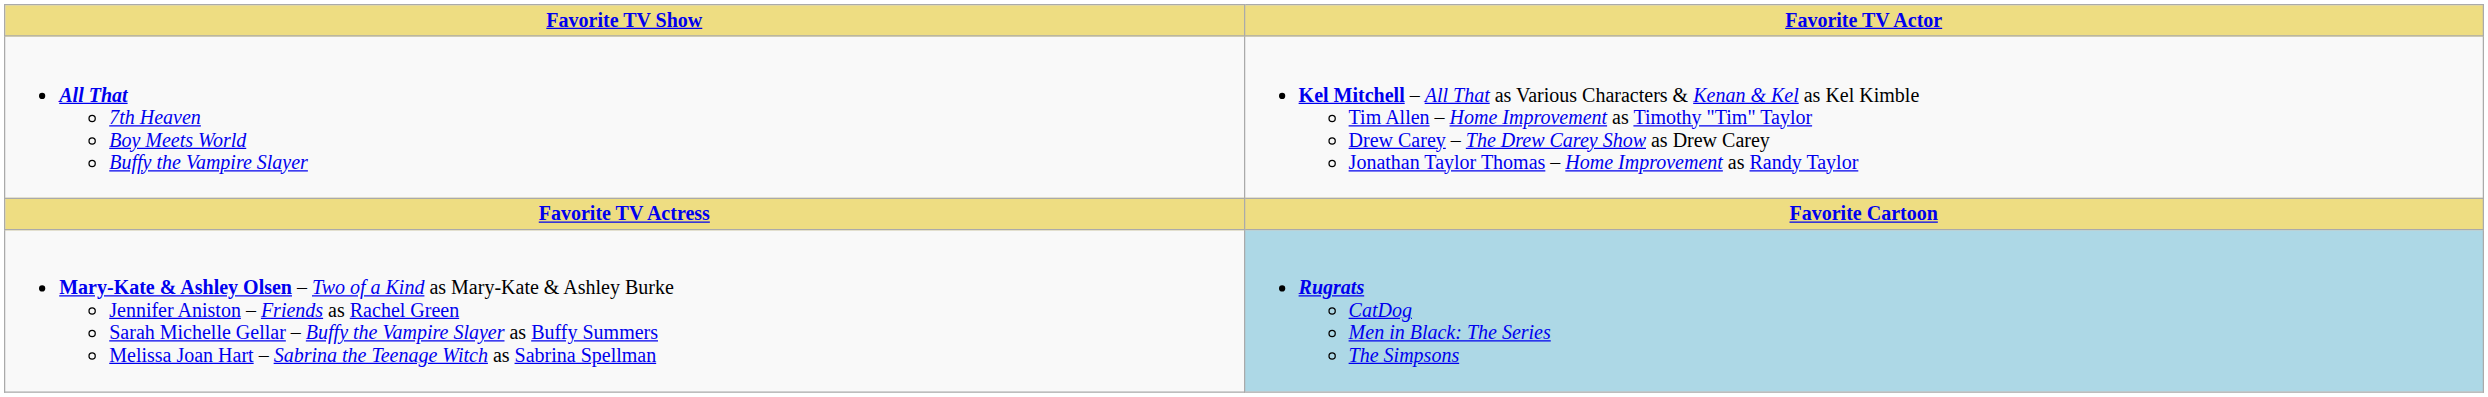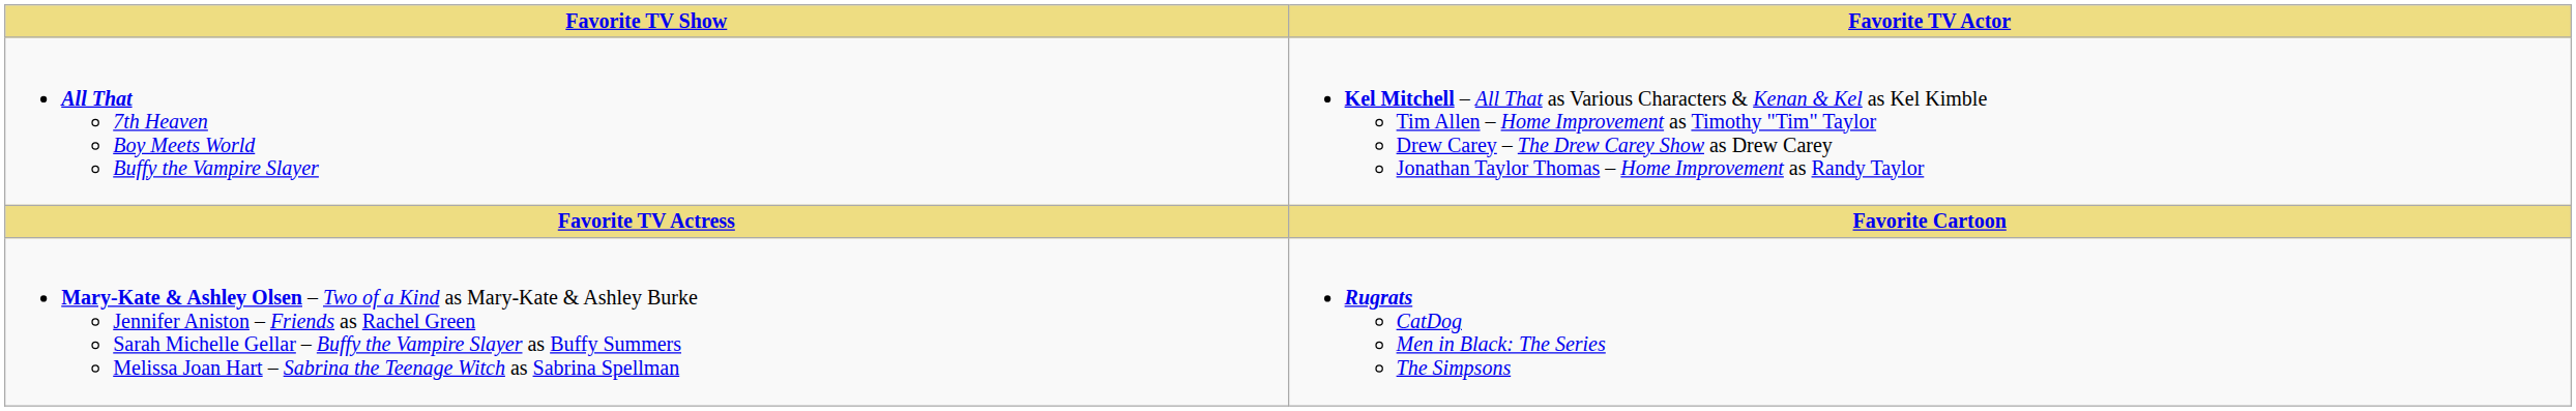row 4 | Favorite TV Actor: lightblue background -> no background
